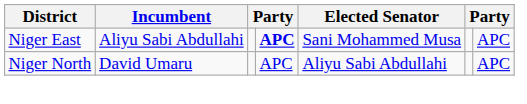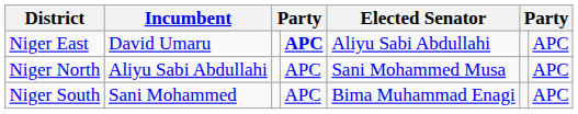Niger East | Incumbent: Aliyu Sabi Abdullahi -> David Umaru
Niger East | Elected Senator: Sani Mohammed Musa -> Aliyu Sabi Abdullahi
Niger North | Incumbent: David Umaru -> Aliyu Sabi Abdullahi
Niger North | Elected Senator: Aliyu Sabi Abdullahi -> Sani Mohammed Musa
+ row: Niger South | Sani Mohammed | APC | Bima Muhammad Enagi | APC
